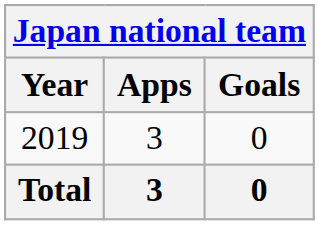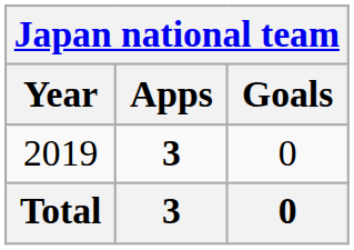2019 | Apps: normal -> bold
